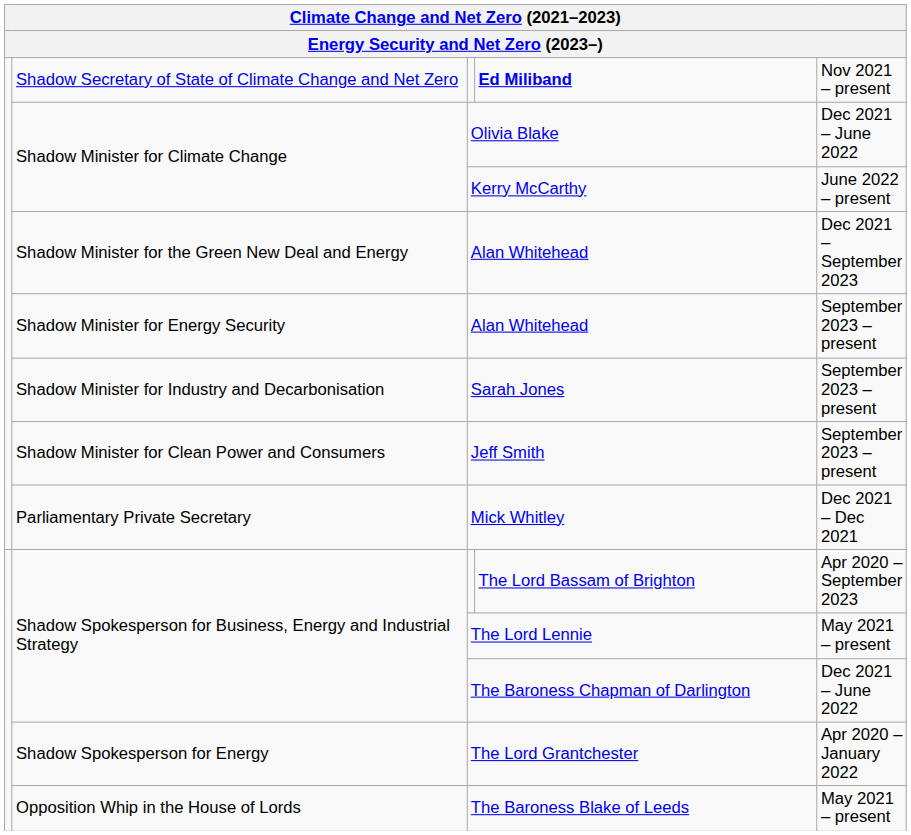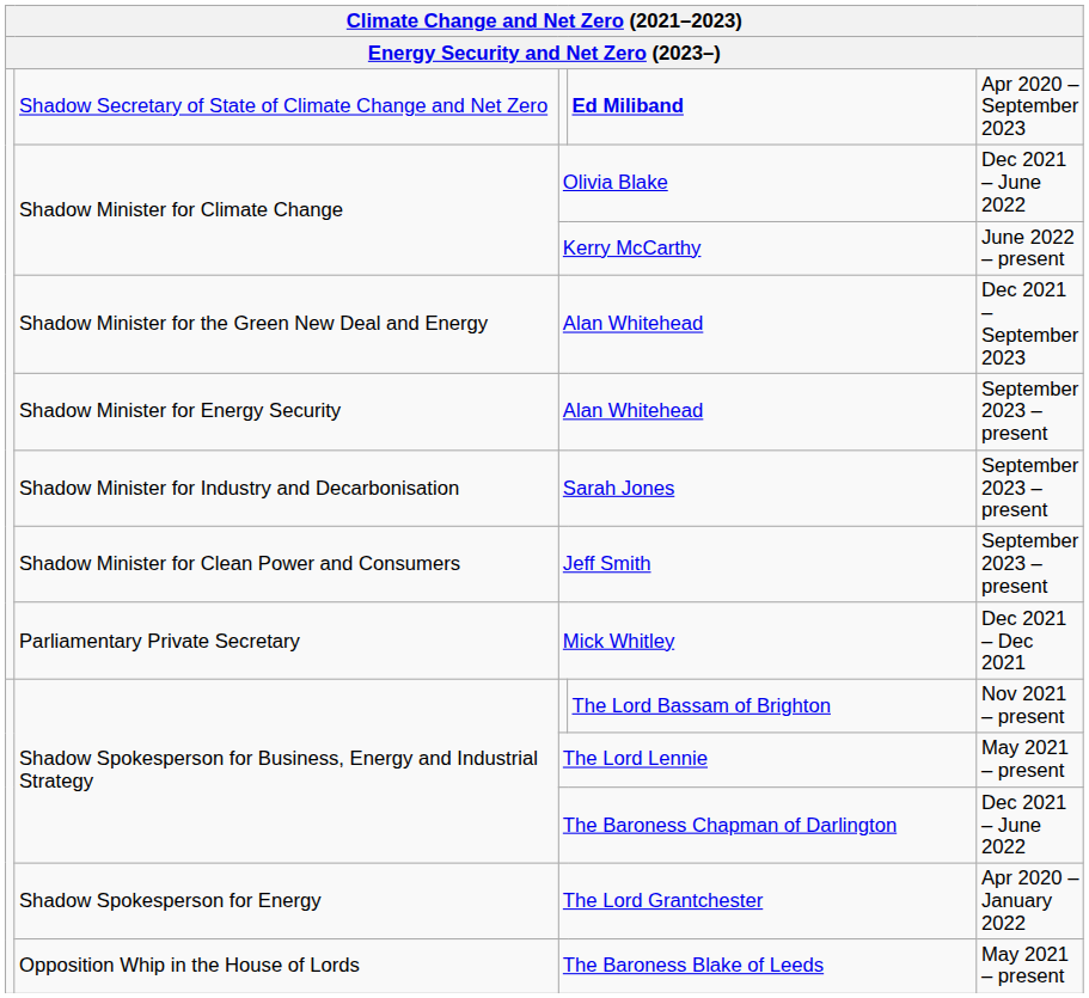Ed Miliband | column 5: Nov 2021 – present -> Apr 2020 – September 2023
The Lord Bassam of Brighton | column 5: Apr 2020 – September 2023 -> Nov 2021 – present
